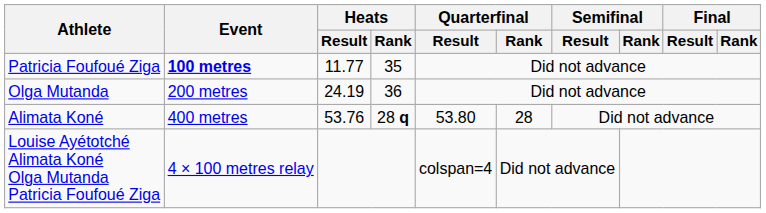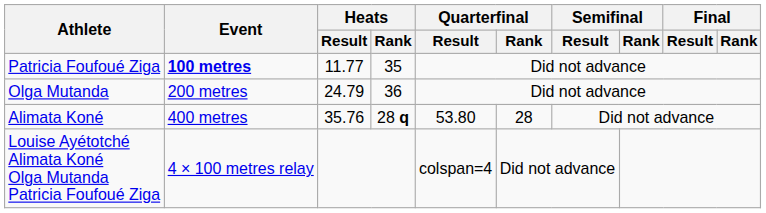Olga Mutanda | Heats / Result: 24.19 -> 24.79
Alimata Koné | Heats / Result: 53.76 -> 35.76
